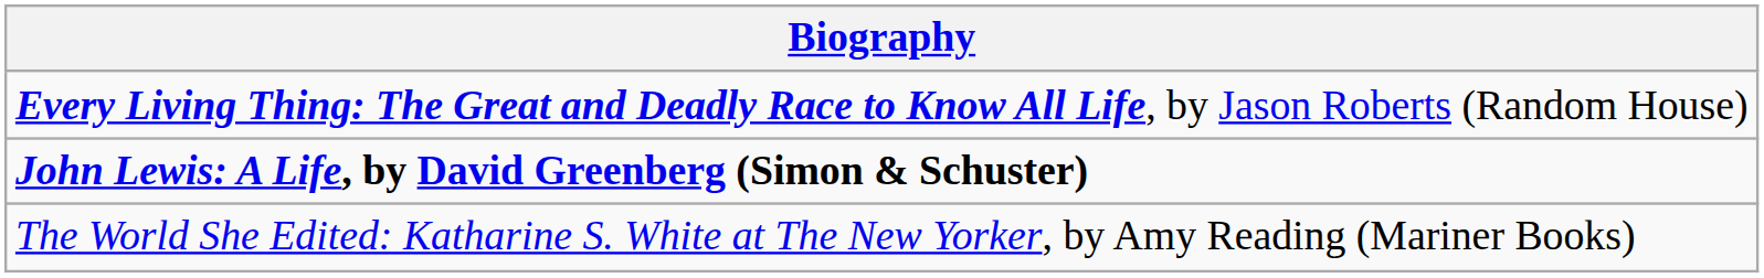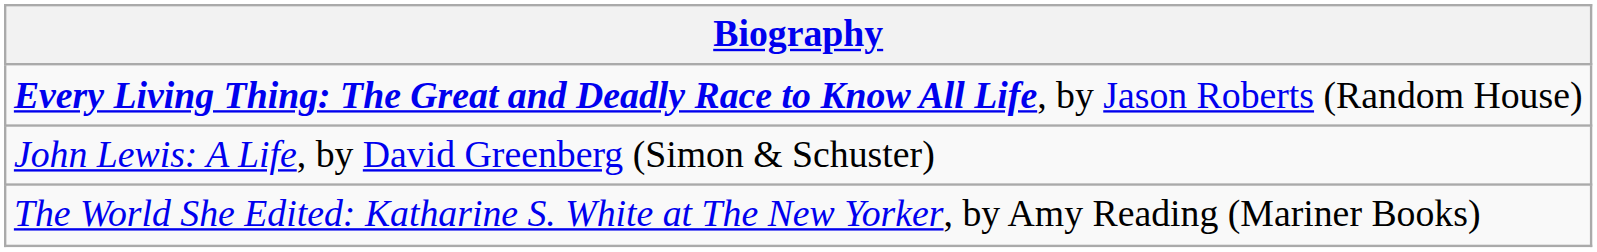row 3 | column 1: bold -> normal
